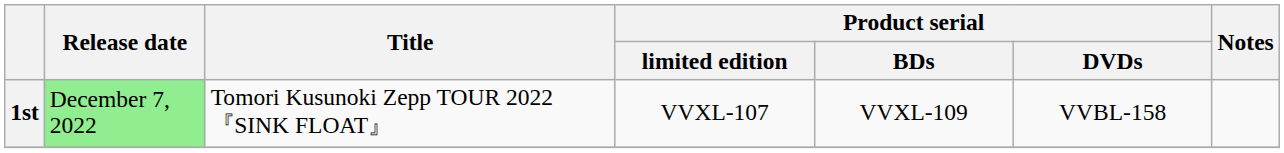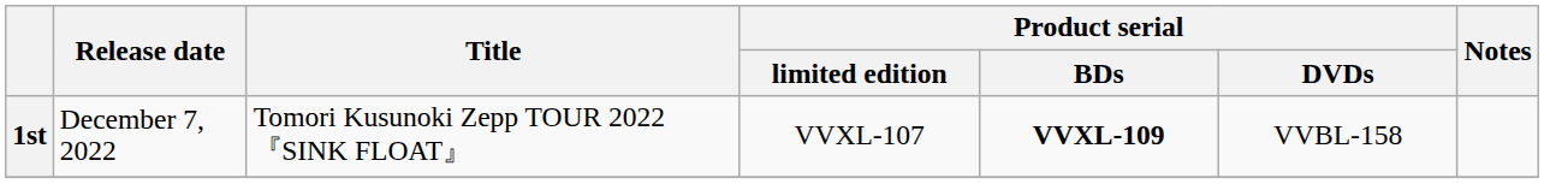1st | Release date: lightgreen background -> no background
1st | Product serial / BDs: normal -> bold
